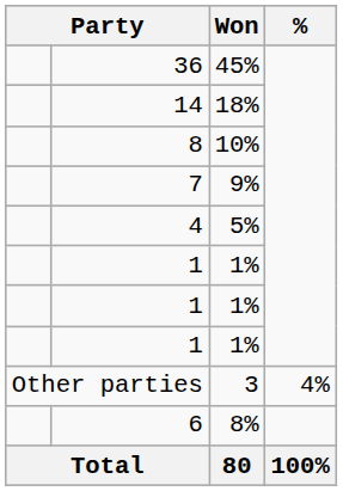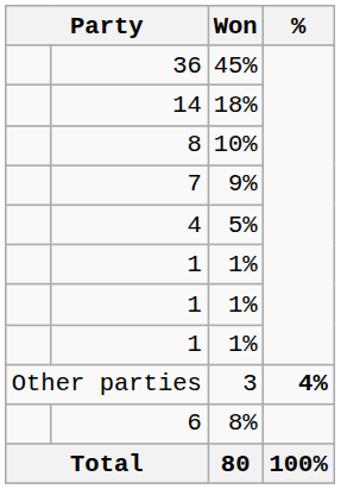Other parties | %: normal -> bold
